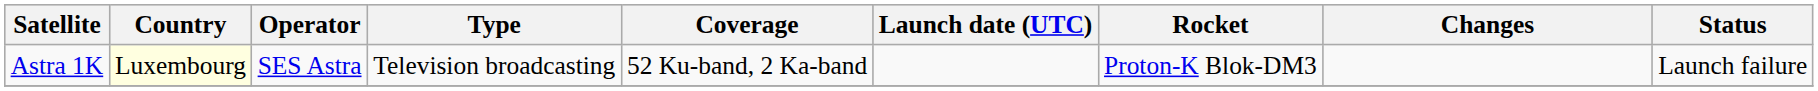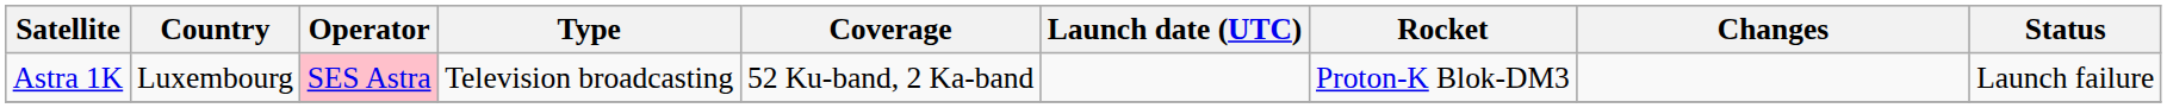Astra 1K | Country: lightyellow background -> no background
Astra 1K | Operator: no background -> pink background
